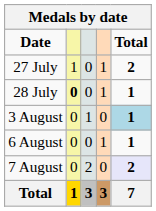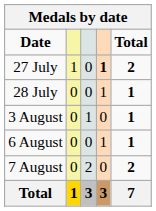27 July | column 4: normal -> bold
28 July | column 2: bold -> normal
3 August | Total: lightblue background -> no background
7 August | Total: lavender background -> no background
